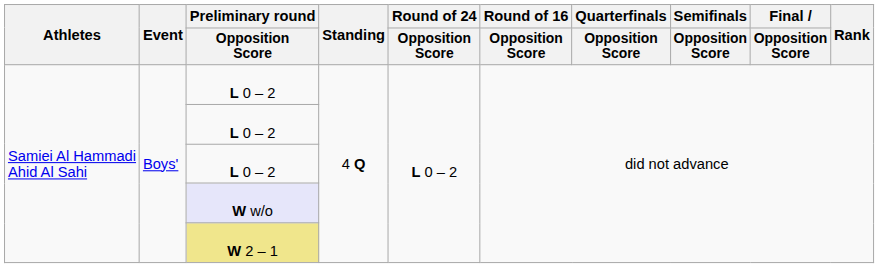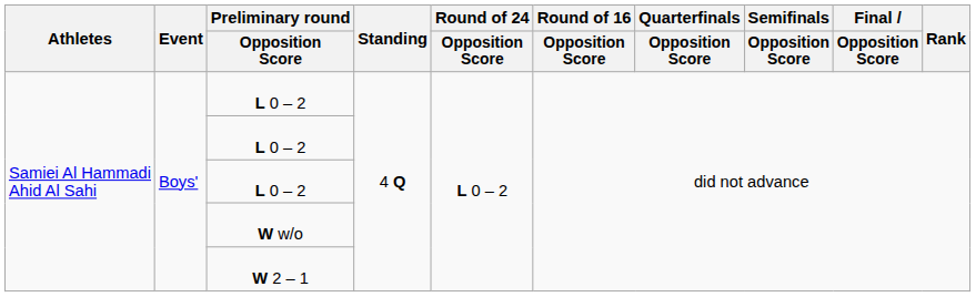W w/o | Preliminary round / Opposition Score: lavender background -> no background
W 2 – 1 | Preliminary round / Opposition Score: khaki background -> no background
